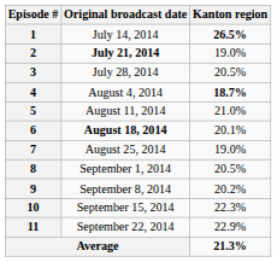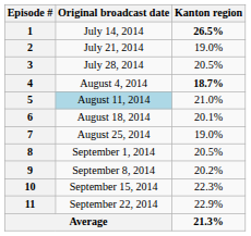2 | Original broadcast date: bold -> normal
5 | Original broadcast date: no background -> lightblue background
6 | Original broadcast date: bold -> normal
